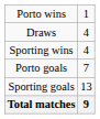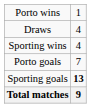Sporting goals | column 2: normal -> bold
